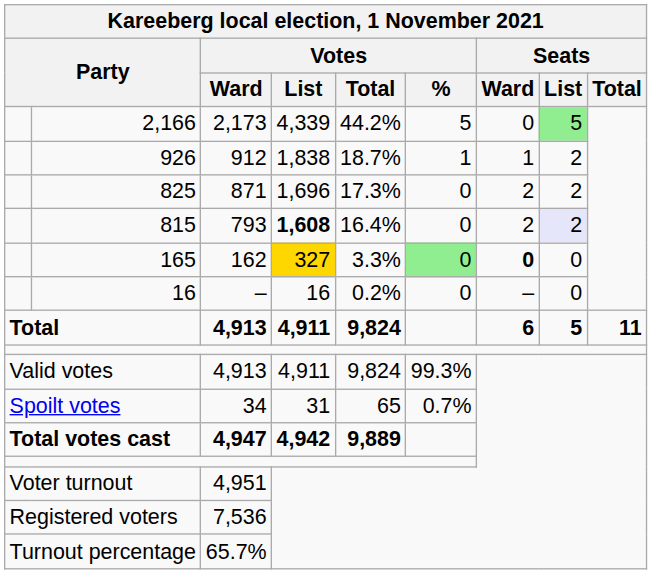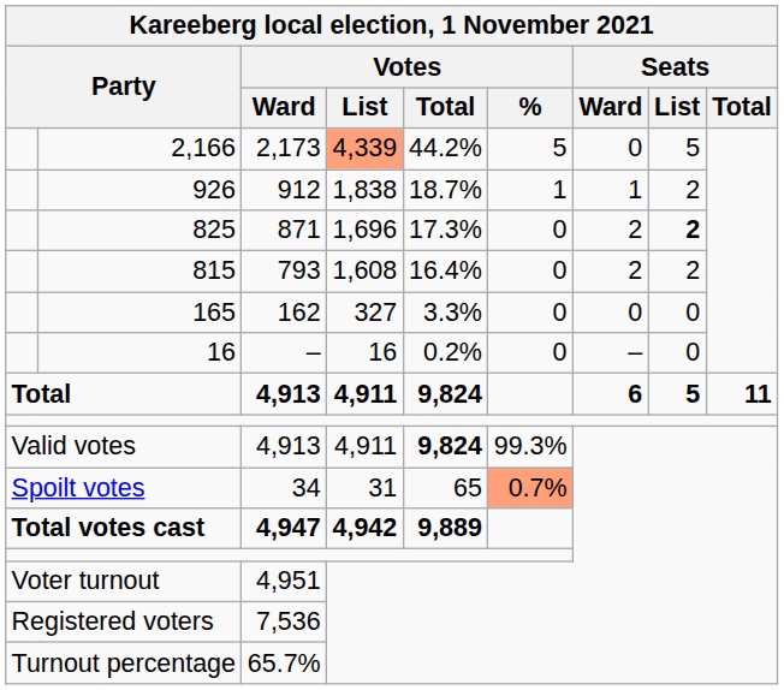2,166 | Votes / List: no background -> lightsalmon background
2,166 | Seats / List: lightgreen background -> no background
825 | Seats / List: normal -> bold
815 | Votes / List: bold -> normal
815 | Seats / List: lavender background -> no background
165 | Votes / List: gold background -> no background
165 | Votes / %: lightgreen background -> no background
165 | Seats / Ward: bold -> normal
Valid votes | Votes / Total: normal -> bold
Spoilt votes | Votes / %: no background -> lightsalmon background
